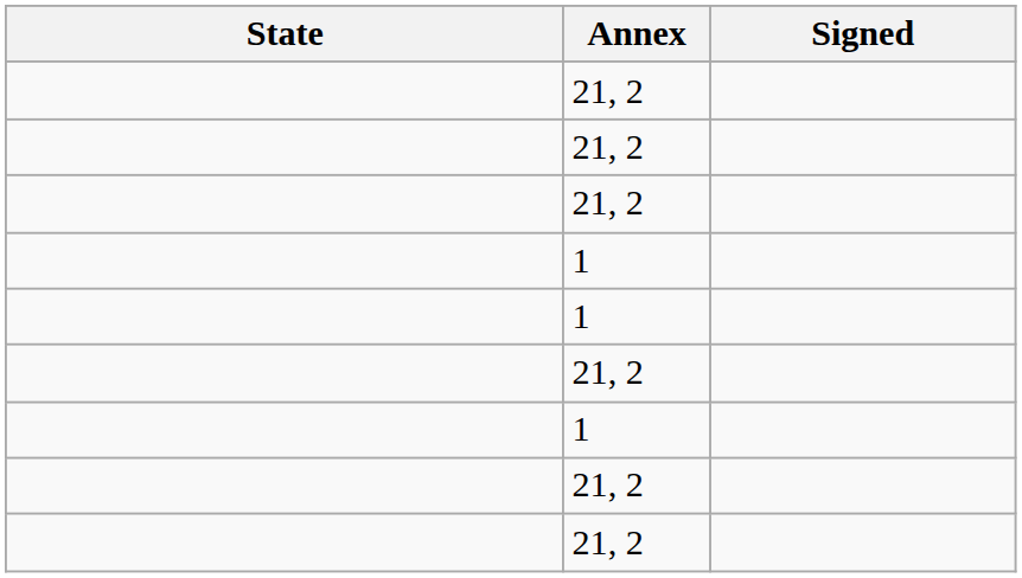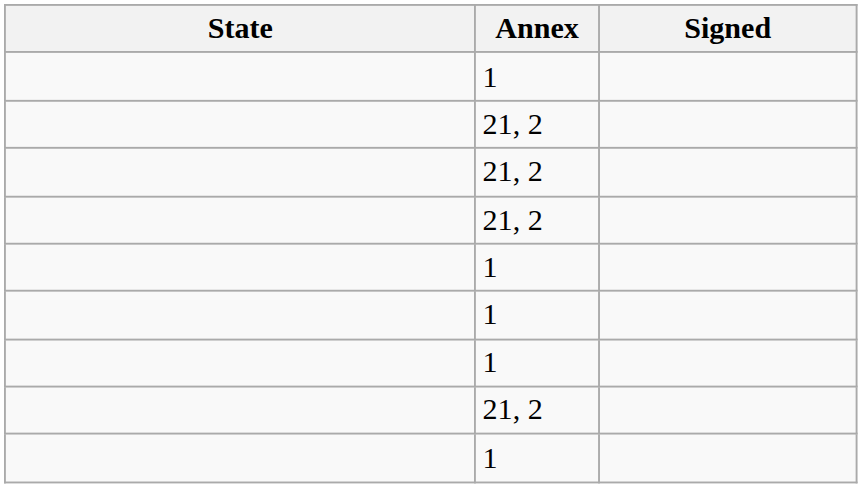row 2 | Annex: 21, 2 -> 1
row 5 | Annex: 1 -> 21, 2
row 7 | Annex: 21, 2 -> 1
row 10 | Annex: 21, 2 -> 1
